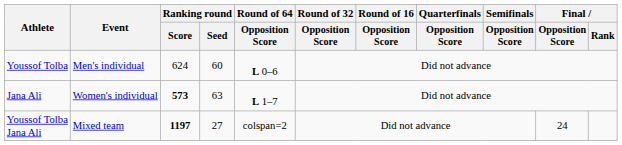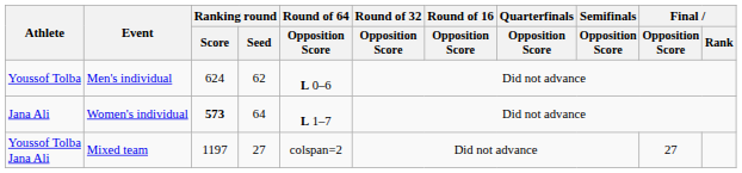Youssof Tolba | Ranking round / Seed: 60 -> 62
Jana Ali | Ranking round / Seed: 63 -> 64
Youssof Tolba Jana Ali | Ranking round / Score: bold -> normal
Youssof Tolba Jana Ali | Final / Opposition Score: 24 -> 27
